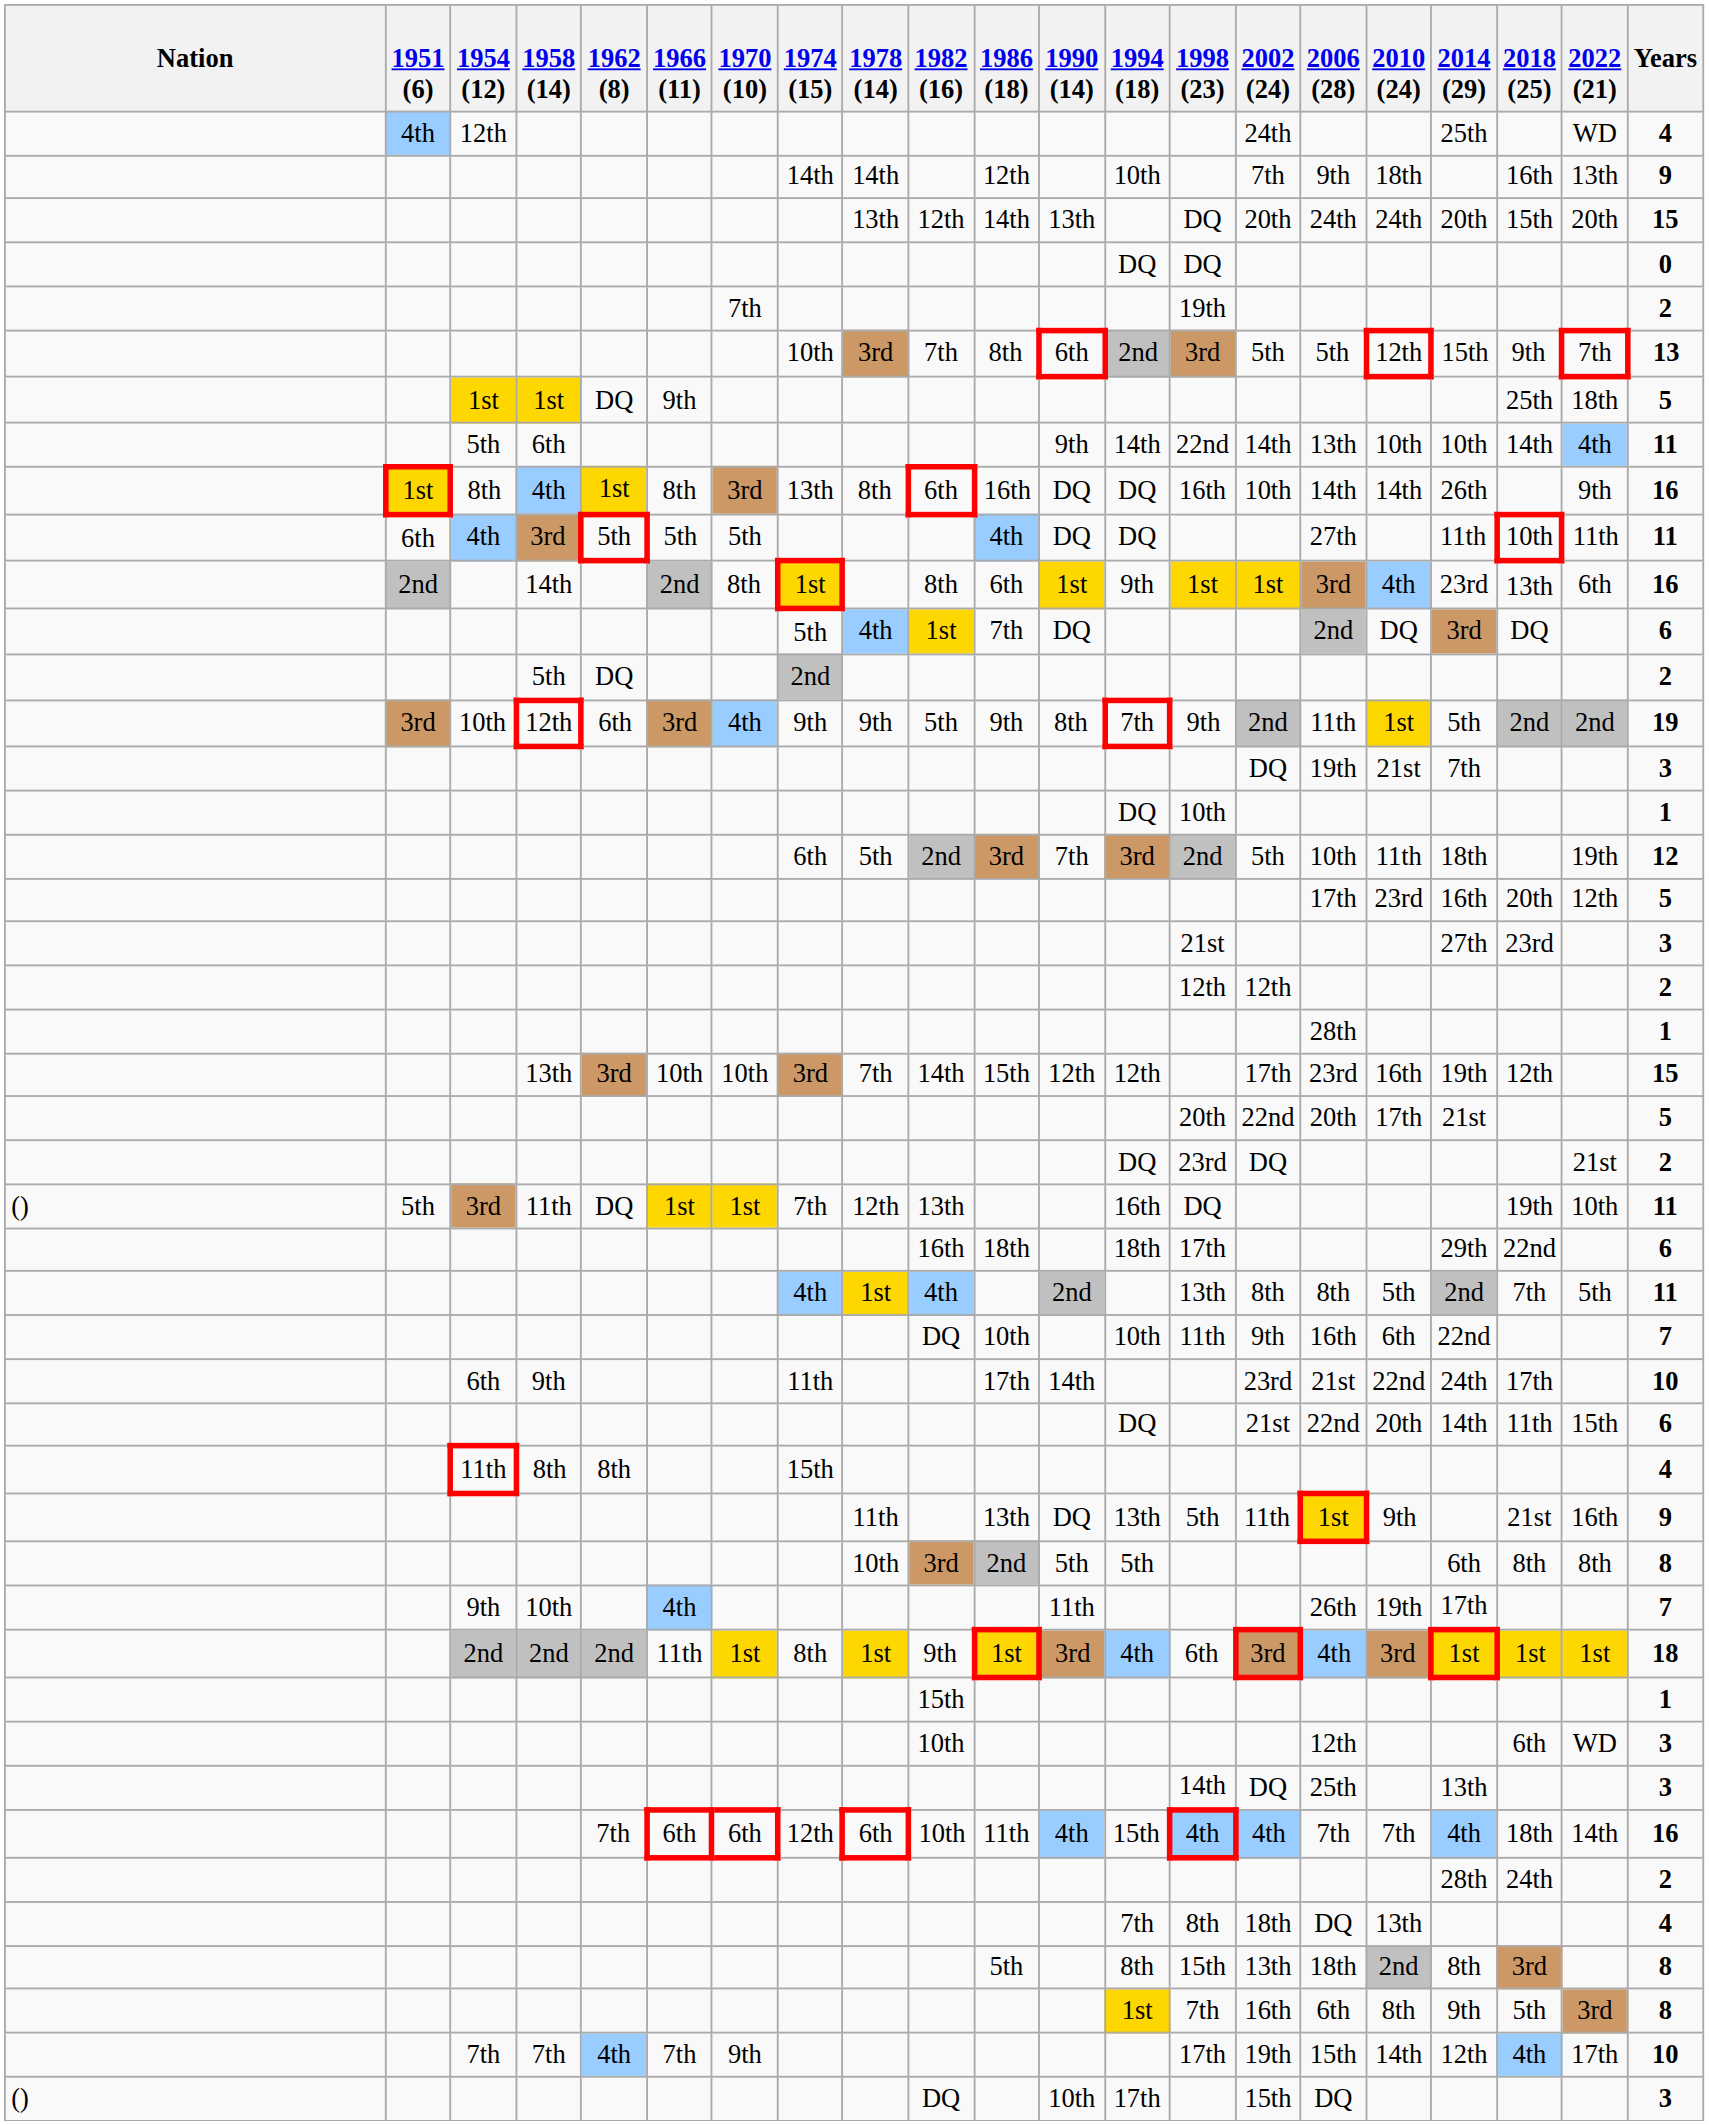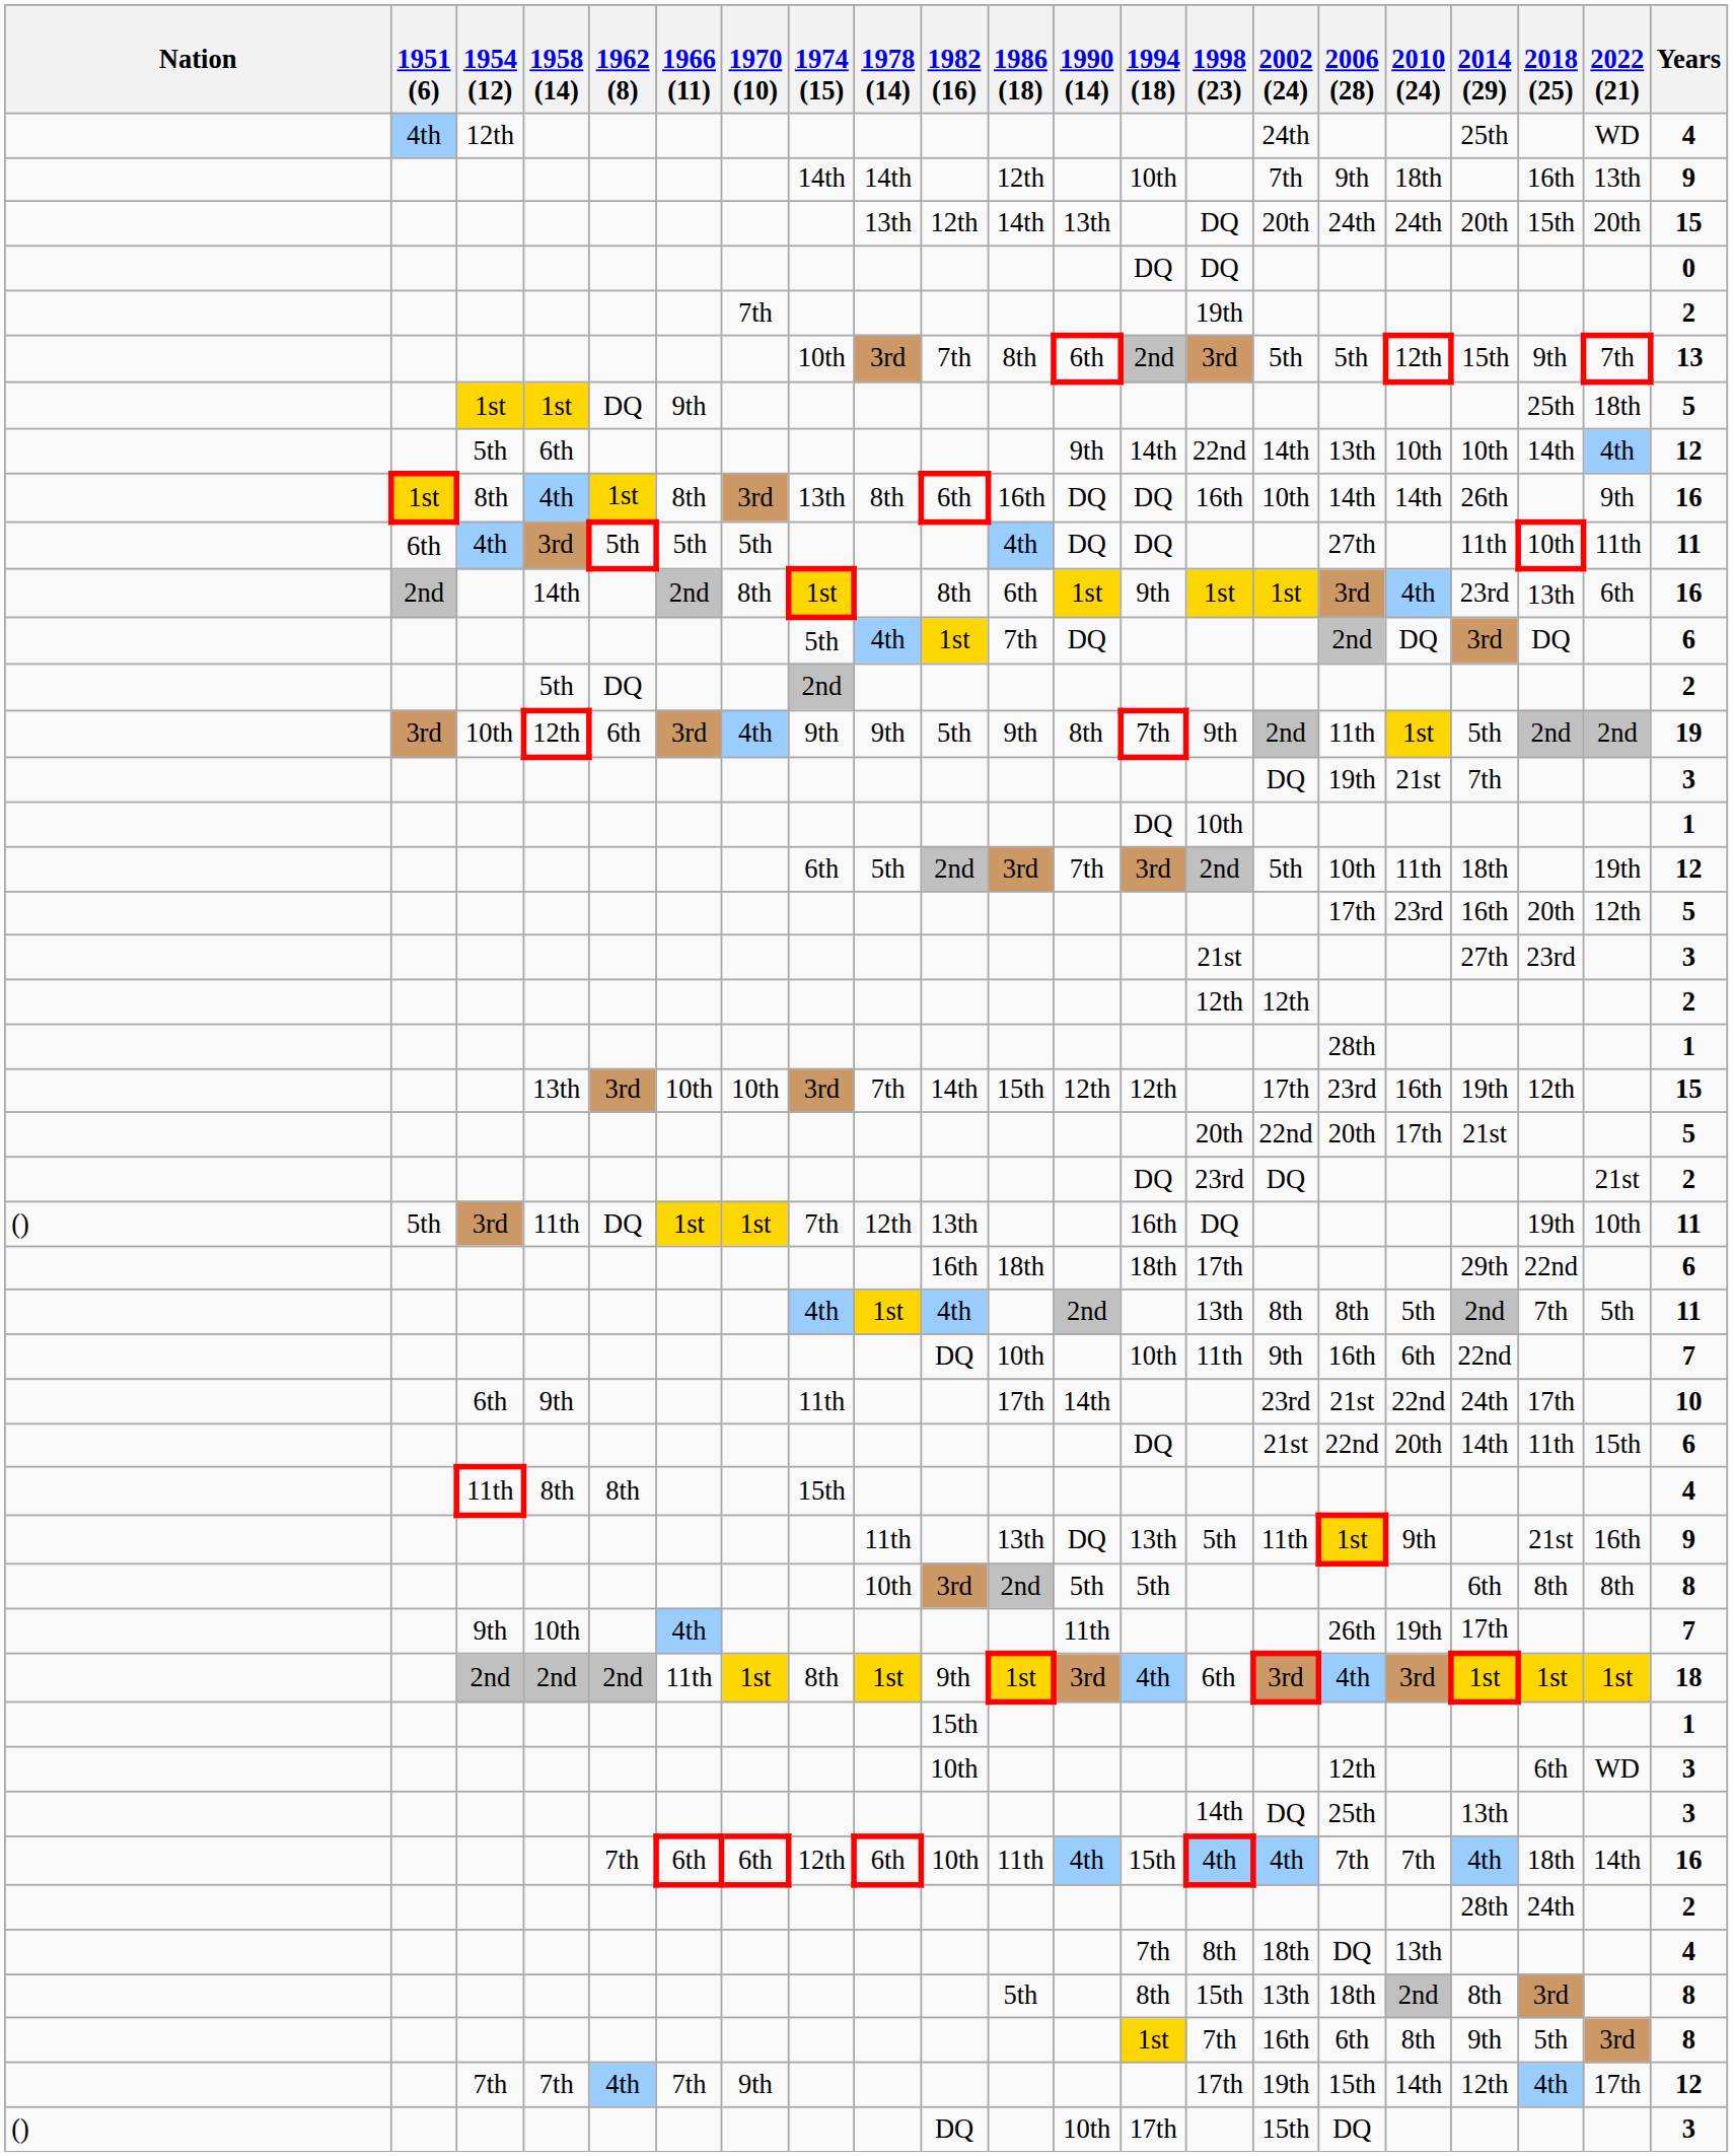row 9 | Years: 11 -> 12
row 45 | Years: 10 -> 12
